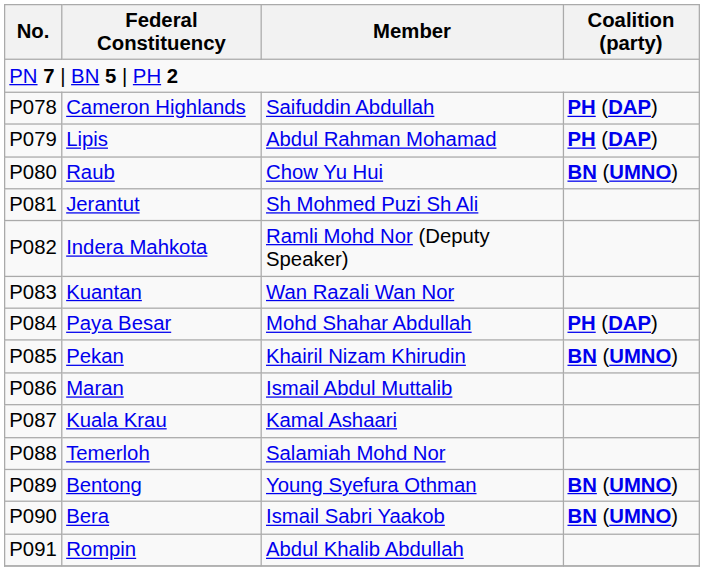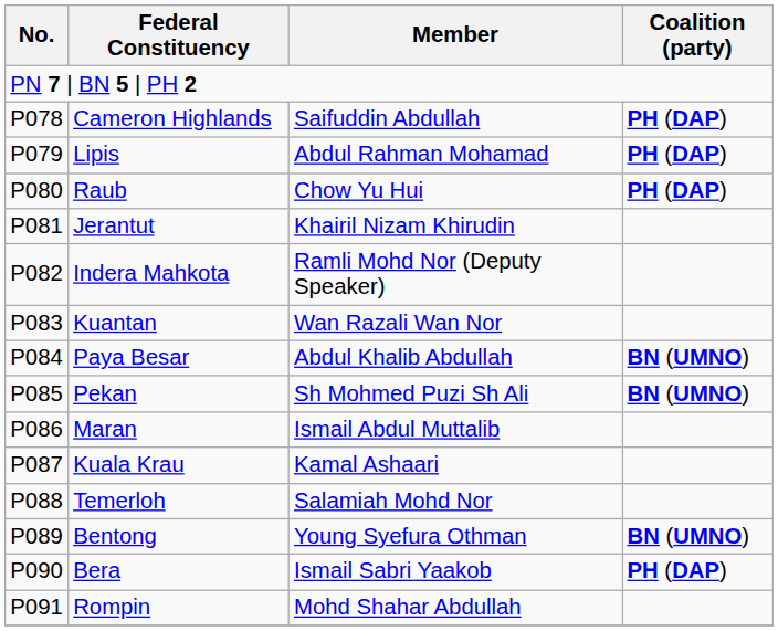Raub | Coalition (party): BN (UMNO) -> PH (DAP)
Jerantut | Member: Sh Mohmed Puzi Sh Ali -> Khairil Nizam Khirudin
Paya Besar | Member: Mohd Shahar Abdullah -> Abdul Khalib Abdullah
Paya Besar | Coalition (party): PH (DAP) -> BN (UMNO)
Pekan | Member: Khairil Nizam Khirudin -> Sh Mohmed Puzi Sh Ali
Bera | Coalition (party): BN (UMNO) -> PH (DAP)
Rompin | Member: Abdul Khalib Abdullah -> Mohd Shahar Abdullah
